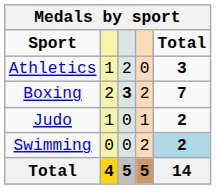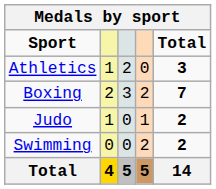Boxing | column 3: bold -> normal
Swimming | Total: lightblue background -> no background
